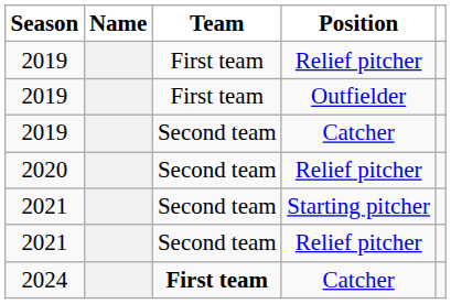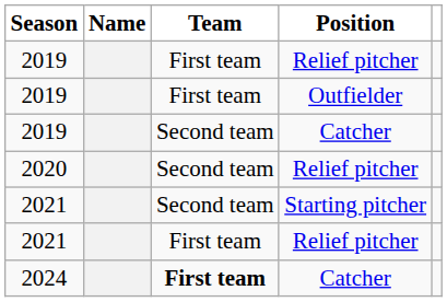2021 / Relief pitcher | Team: Second team -> First team
